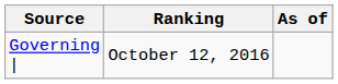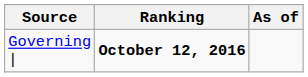row 2 | Ranking: normal -> bold
